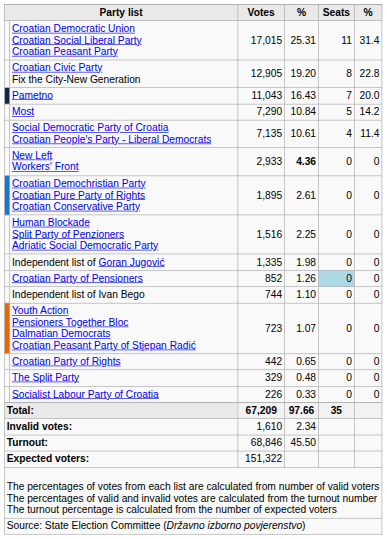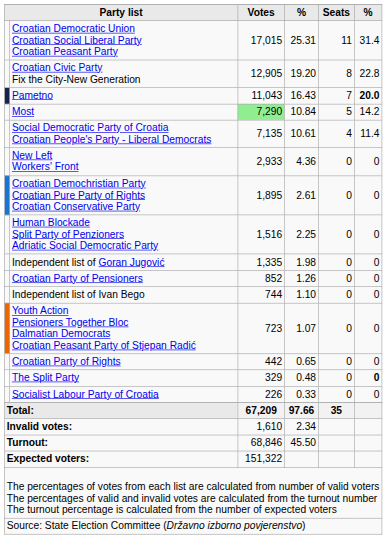Pametno | column 6: normal -> bold
Most | Votes: no background -> lightgreen background
New Left Workers' Front | column 4: bold -> normal
Croatian Party of Pensioners | Seats: lightblue background -> no background
The Split Party | column 6: normal -> bold
